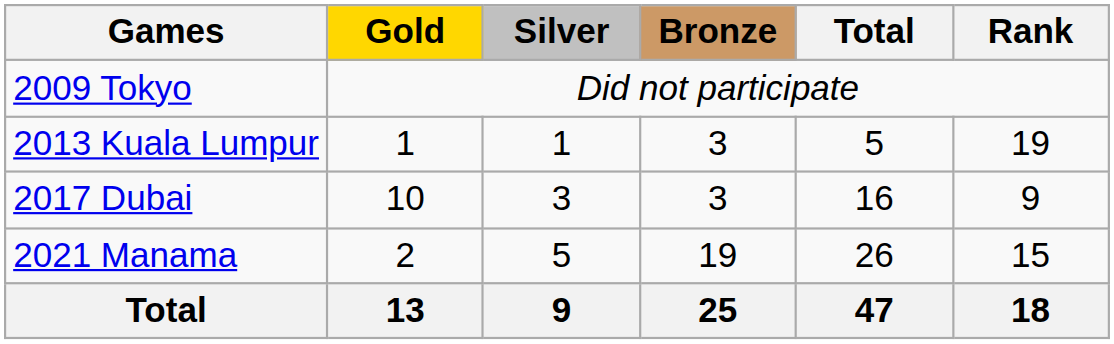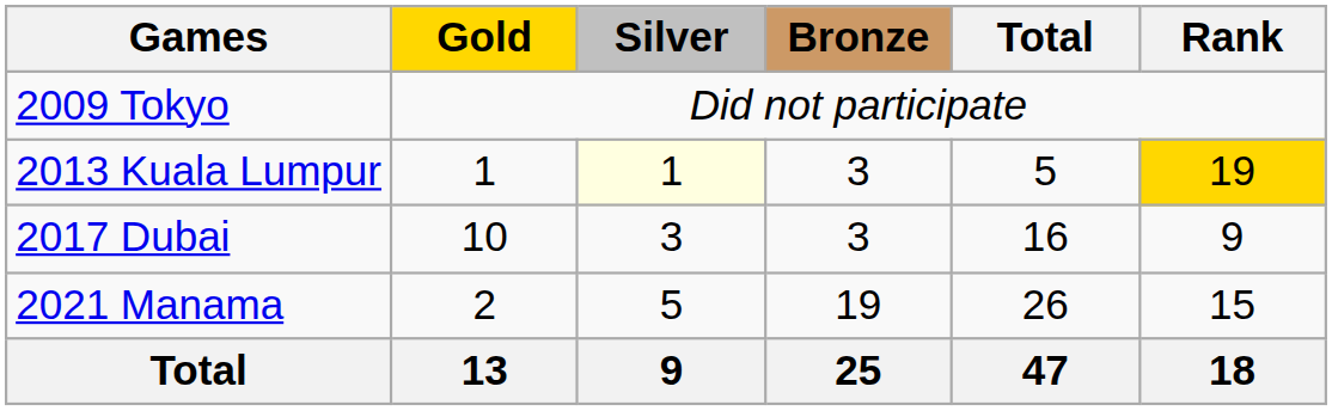2013 Kuala Lumpur | Silver: no background -> lightyellow background
2013 Kuala Lumpur | Rank: no background -> gold background
